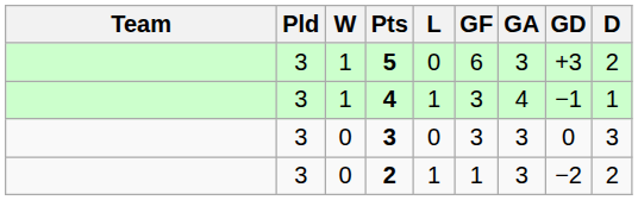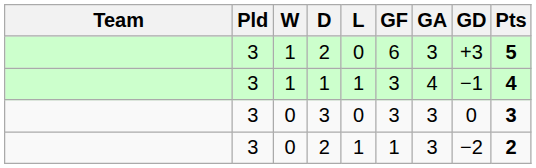columns swapped: D <-> Pts
